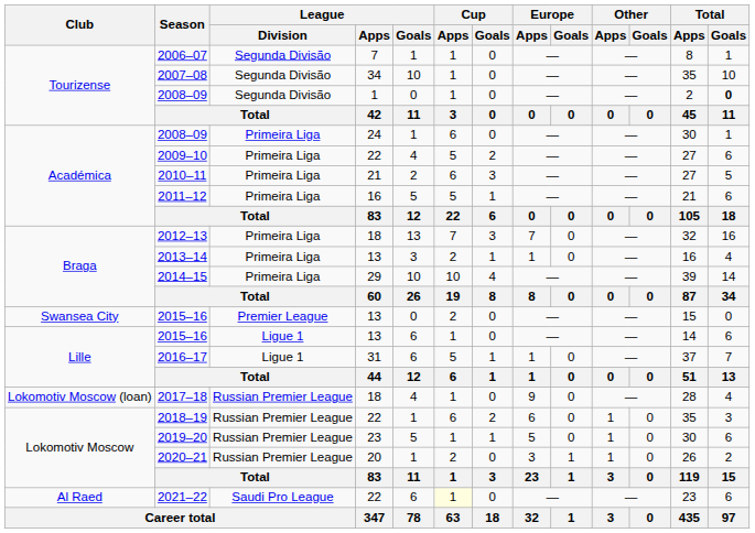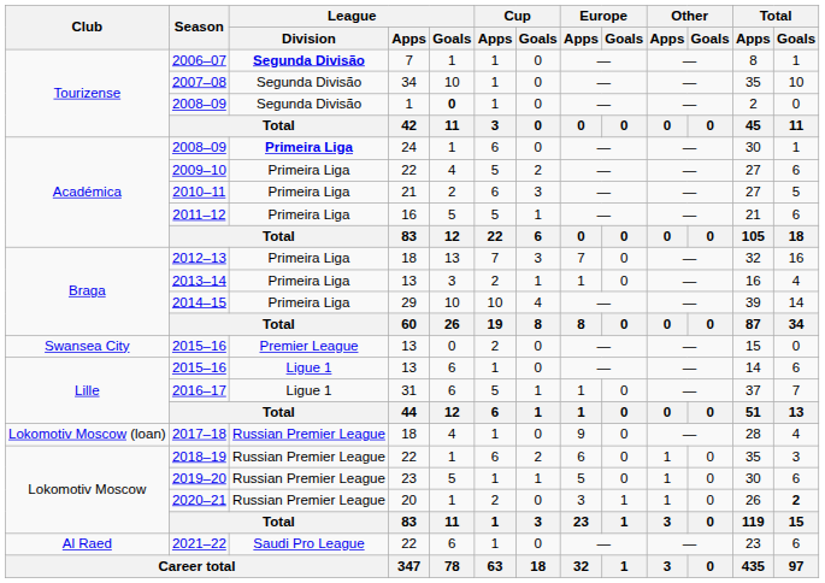2006–07 | League / Division: normal -> bold
Tourizense / 2008–09 | League / Goals: normal -> bold
Tourizense / 2008–09 | Total / Goals: bold -> normal
Académica / 2008–09 | League / Division: normal -> bold
2020–21 | Total / Goals: normal -> bold
2021–22 | Cup / Apps: lightyellow background -> no background
